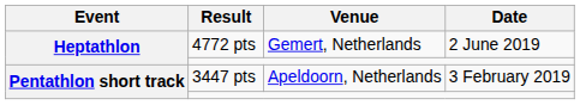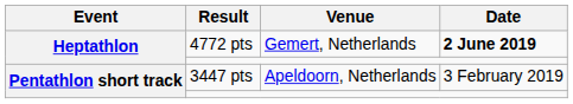4772 pts | Date: normal -> bold
